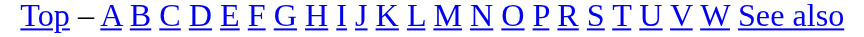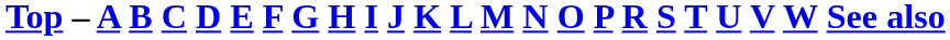row 1 | column 1: normal -> bold
